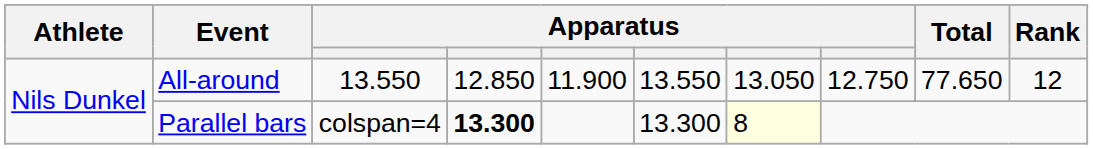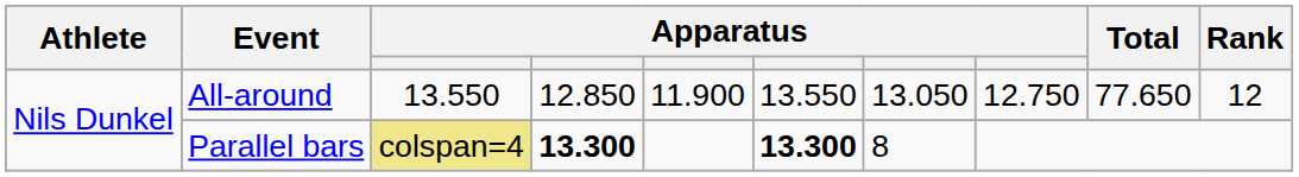Parallel bars | column 3: no background -> khaki background
Parallel bars | column 6: normal -> bold
Parallel bars | column 7: lightyellow background -> no background
